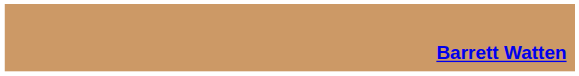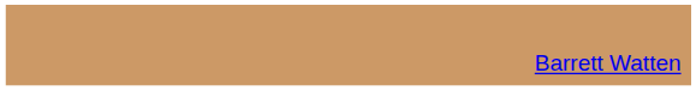row 1 | column 1: bold -> normal
